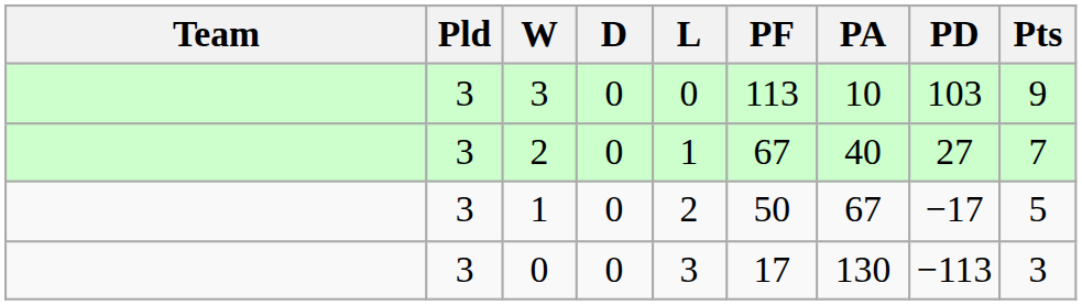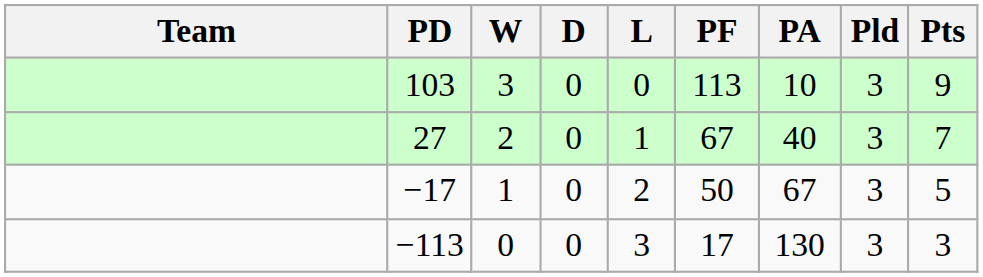columns swapped: Pld <-> PD
